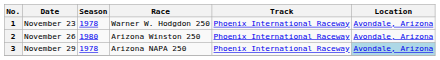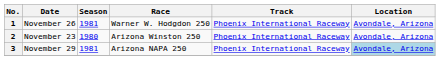1 | Date: November 23 -> November 26
1 | Season: 1978 -> 1981
2 | Date: November 26 -> November 23
3 | Season: 1978 -> 1981
